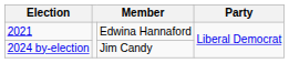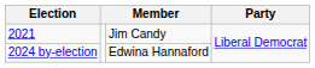2021 | column 3: Edwina Hannaford -> Jim Candy
2024 by-election | column 3: Jim Candy -> Edwina Hannaford
